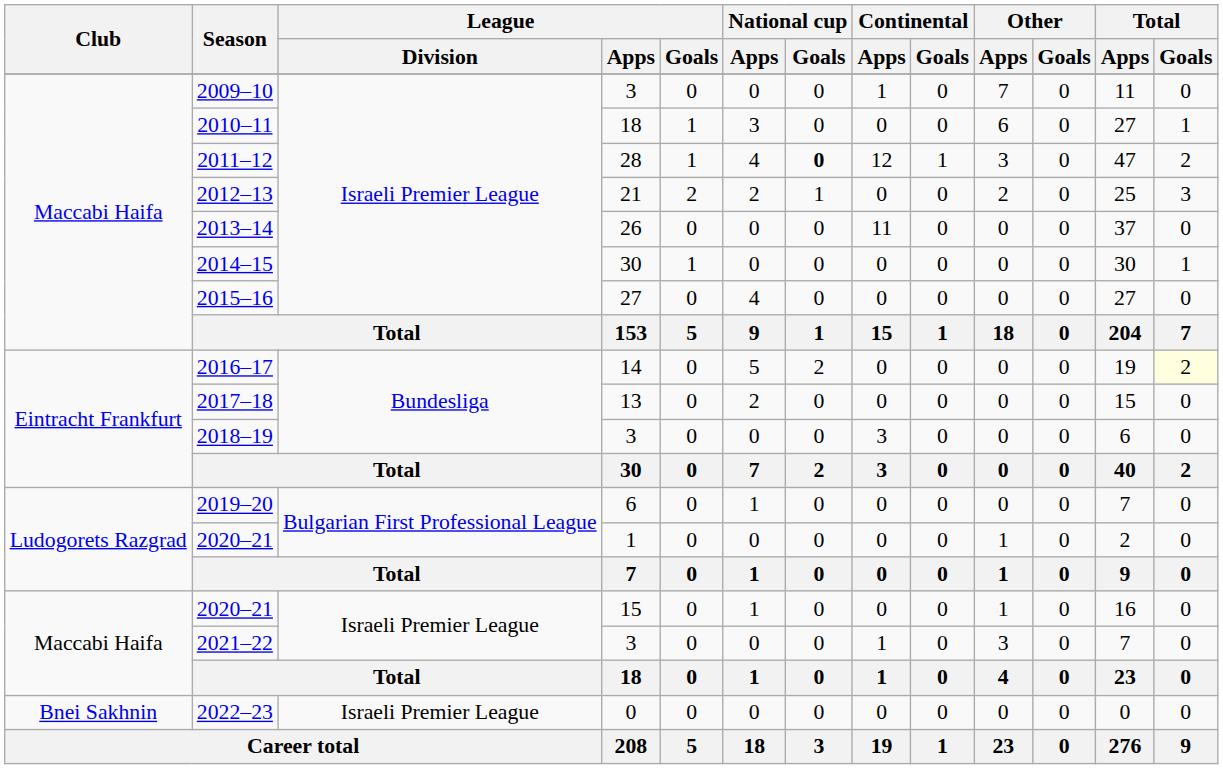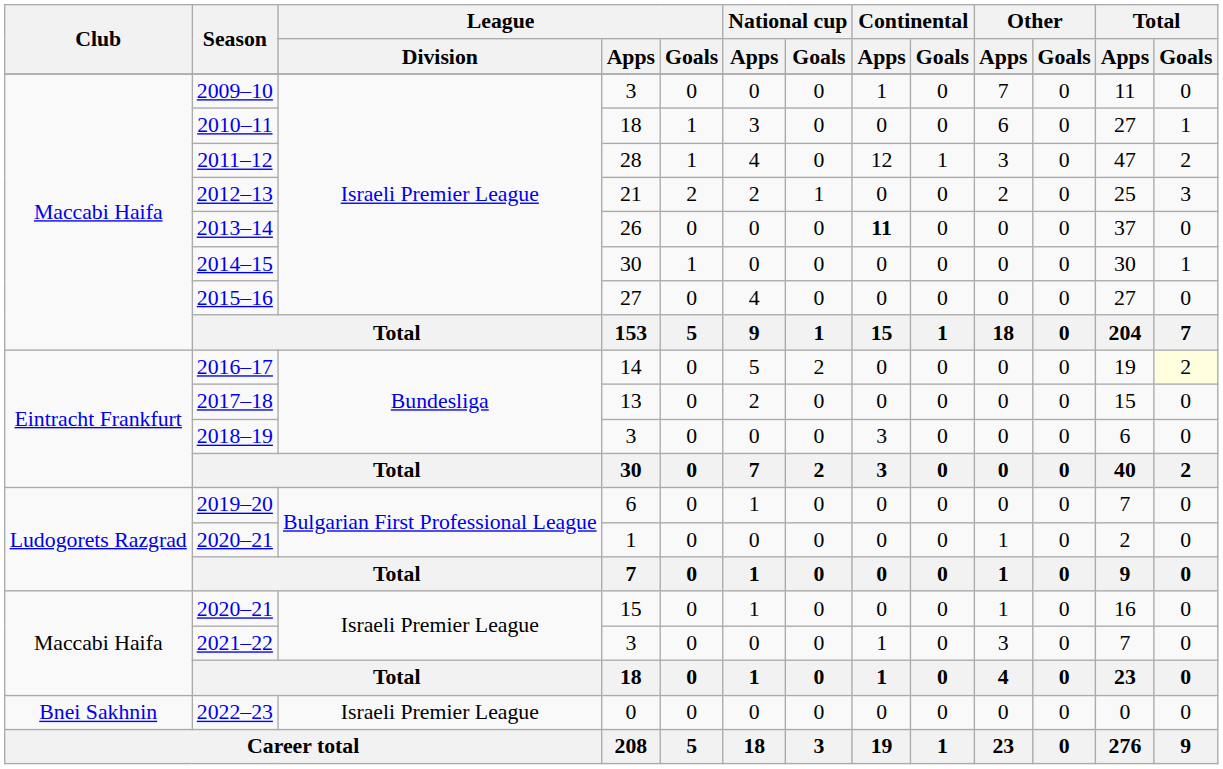2011–12 | National cup / Goals: bold -> normal
2013–14 | Continental / Apps: normal -> bold
